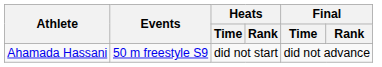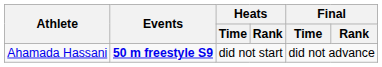Ahamada Hassani | Events: normal -> bold
